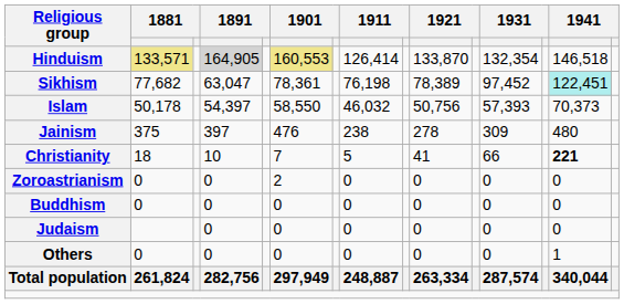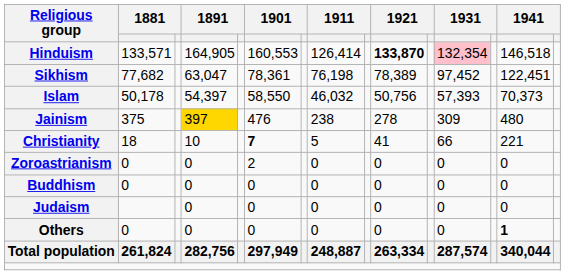Hinduism | column 2: khaki background -> no background
Hinduism | column 4: lightgrey background -> no background
Hinduism | column 6: khaki background -> no background
Hinduism | column 10: normal -> bold
Hinduism | column 12: no background -> pink background
Sikhism | column 14: paleturquoise background -> no background
Jainism | column 4: no background -> gold background
Christianity | column 6: normal -> bold
Christianity | column 14: bold -> normal
Others | column 14: normal -> bold
